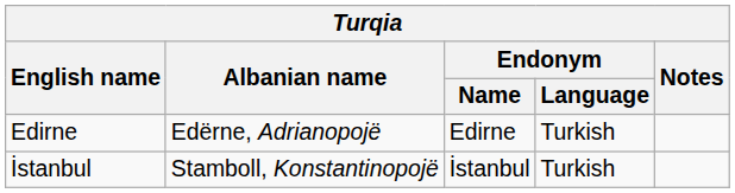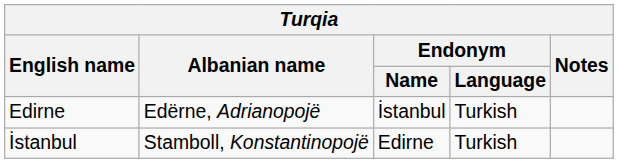row 4 | Endonym / Name: Edirne -> İstanbul
row 5 | Endonym / Name: İstanbul -> Edirne
